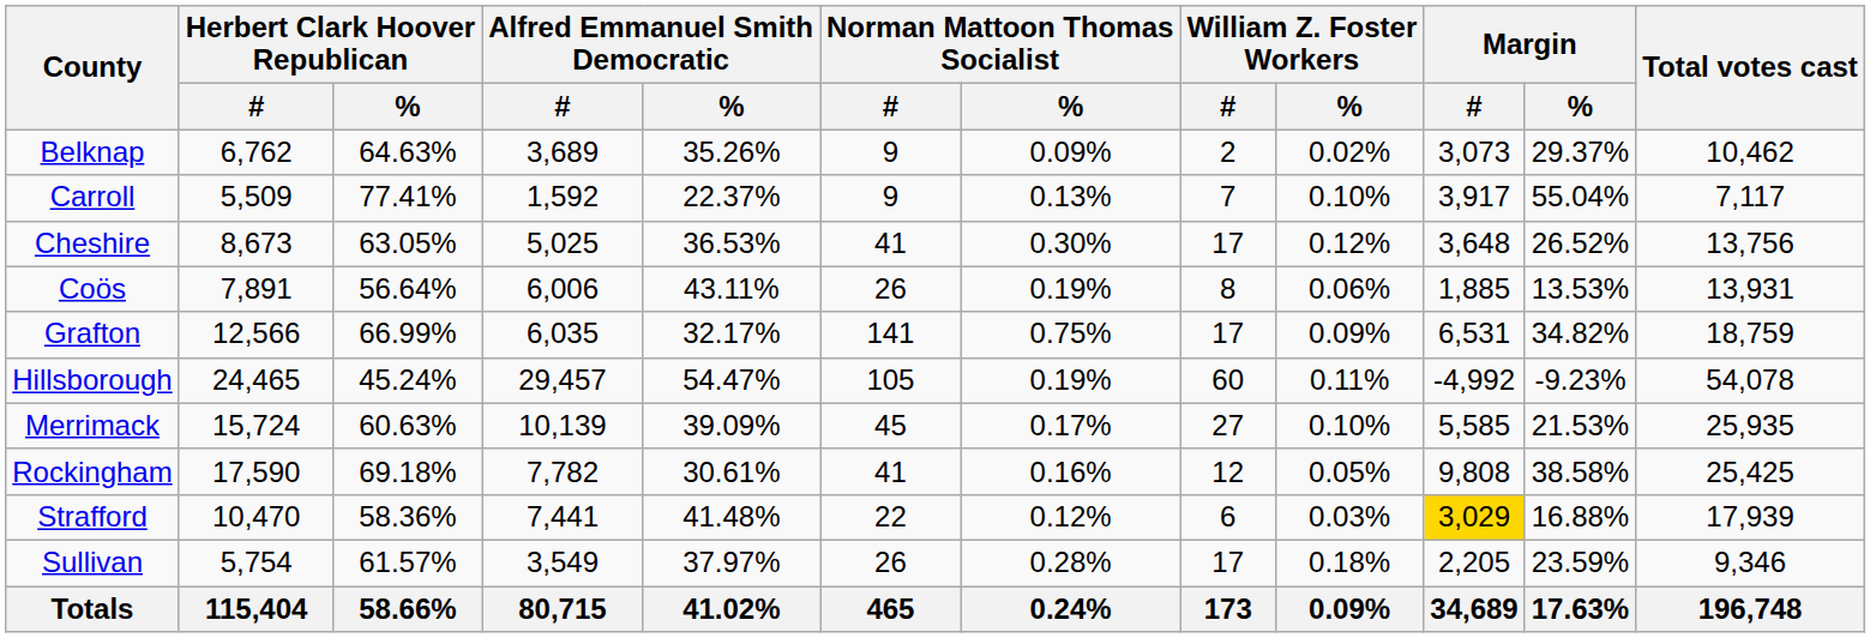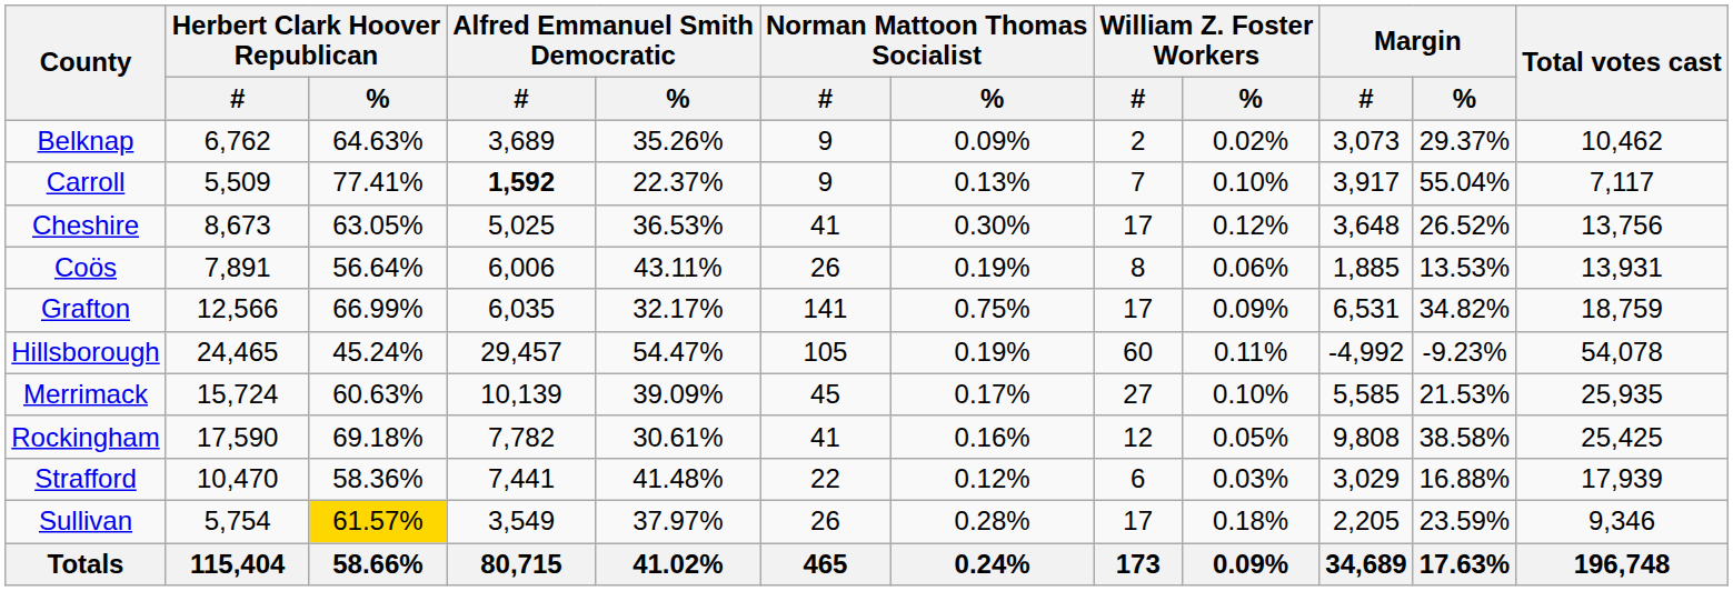Carroll | Alfred Emmanuel Smith Democratic / #: normal -> bold
Strafford | Margin / #: gold background -> no background
Sullivan | Herbert Clark Hoover Republican / %: no background -> gold background
